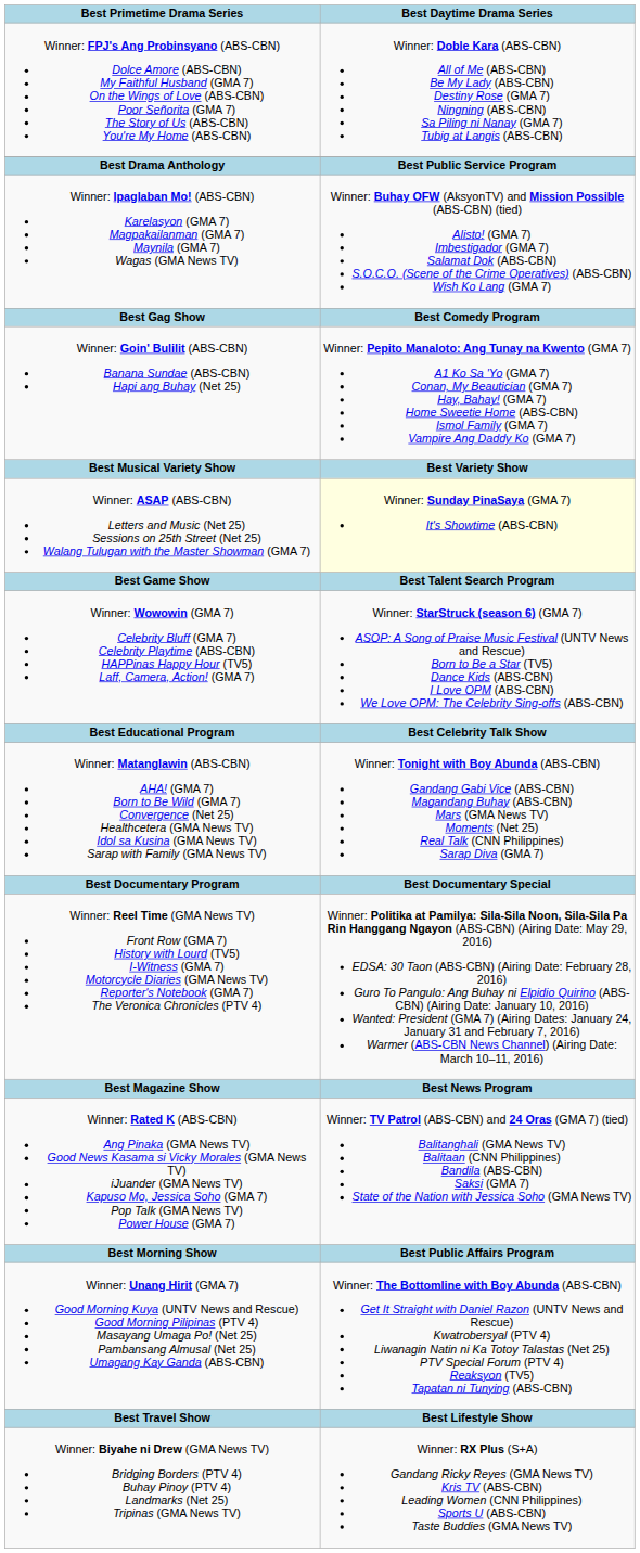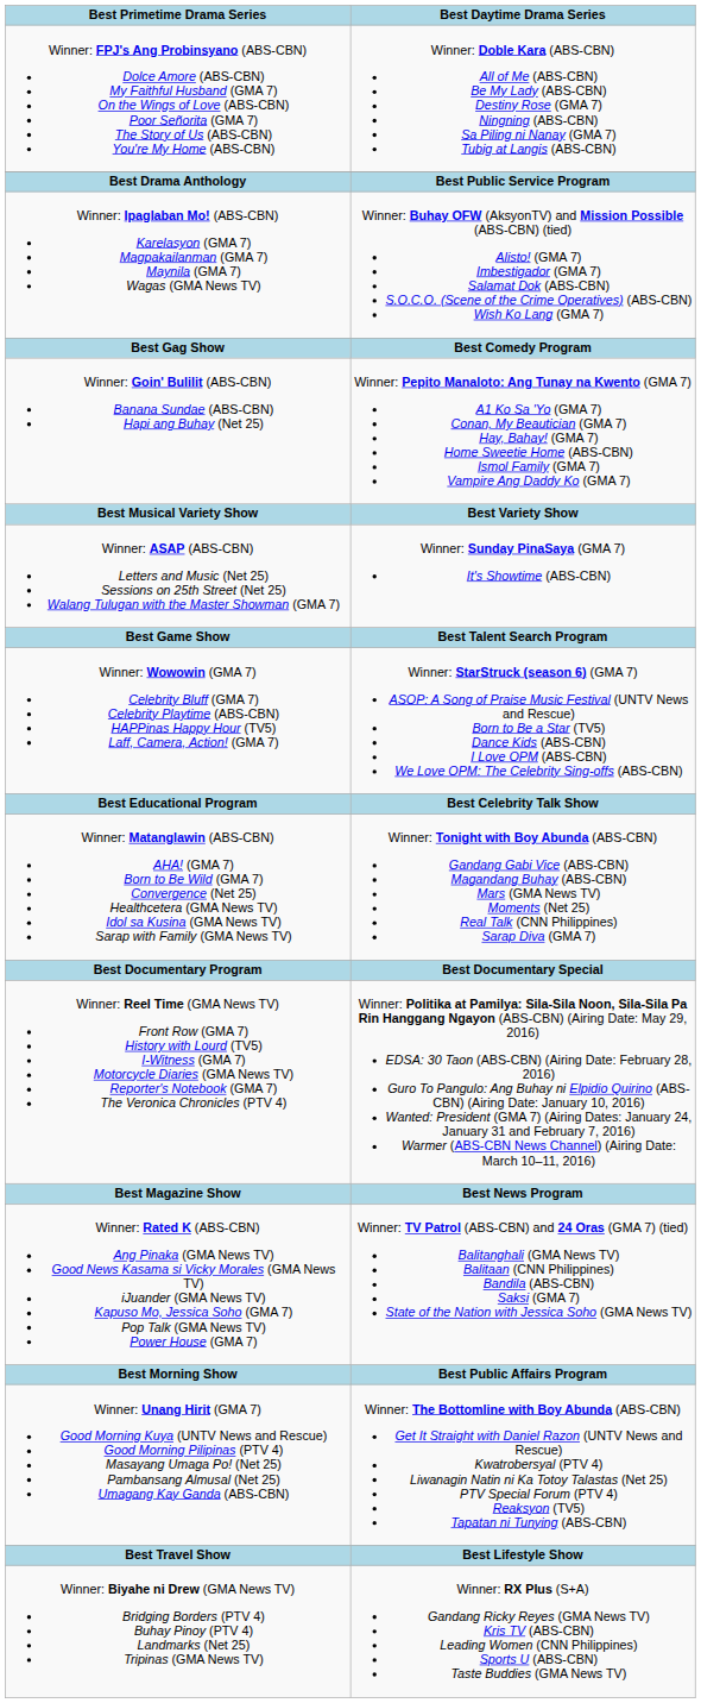row 8 | Best Daytime Drama Series: lightyellow background -> no background
